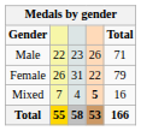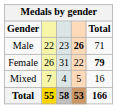Male | column 4: normal -> bold
Female | Total: normal -> bold
Mixed | column 4: bold -> normal
